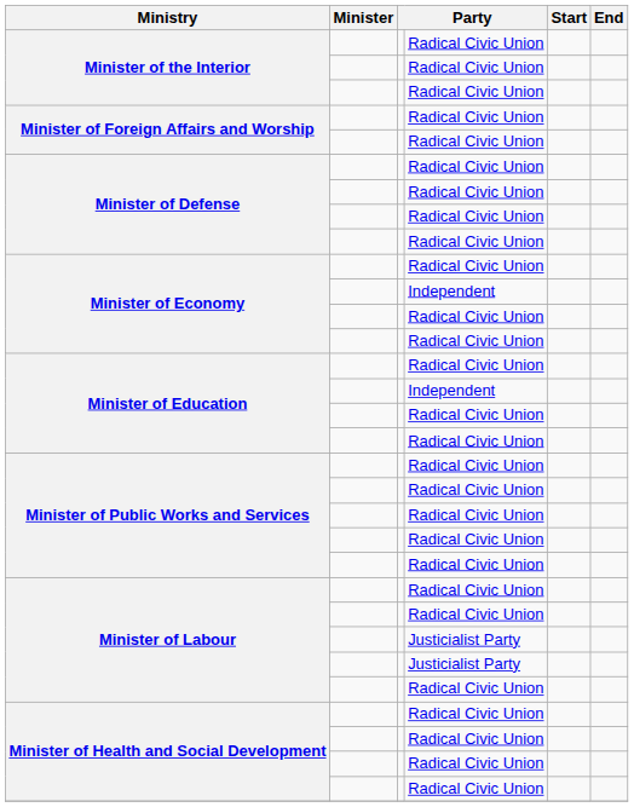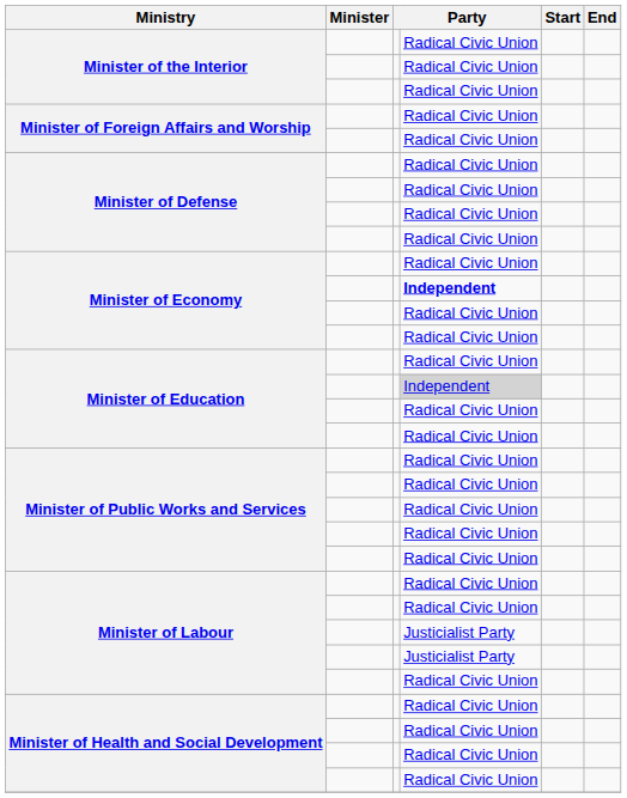Minister of Economy / Independent | column 4: normal -> bold
Minister of Education / Independent | column 4: no background -> lightgrey background
